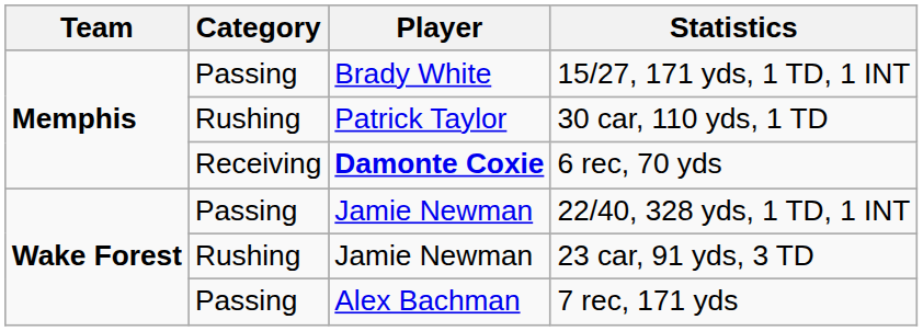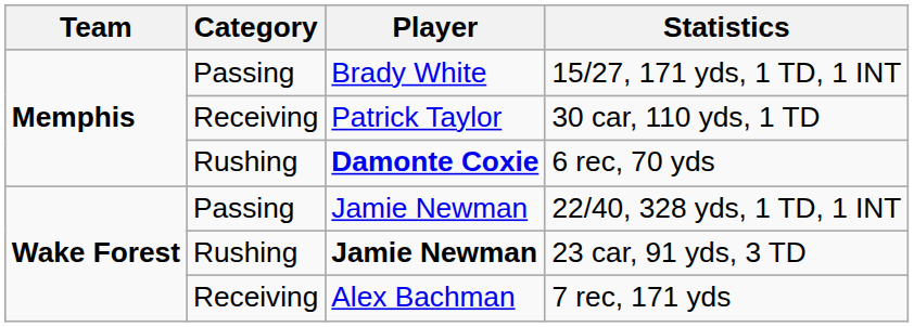30 car, 110 yds, 1 TD | Category: Rushing -> Receiving
6 rec, 70 yds | Category: Receiving -> Rushing
23 car, 91 yds, 3 TD | Player: normal -> bold
7 rec, 171 yds | Category: Passing -> Receiving
